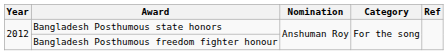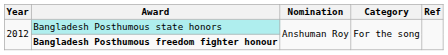Bangladesh Posthumous state honors | Award: no background -> paleturquoise background
Bangladesh Posthumous freedom fighter honour | Award: normal -> bold
